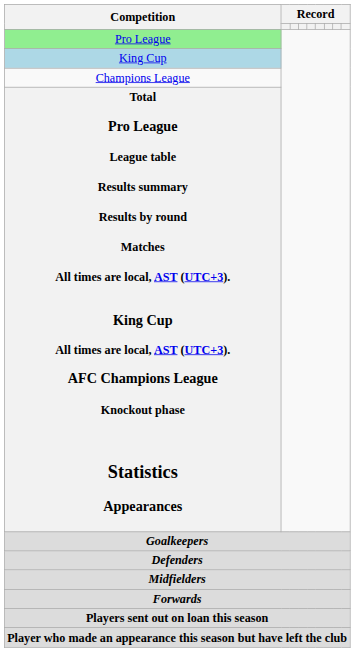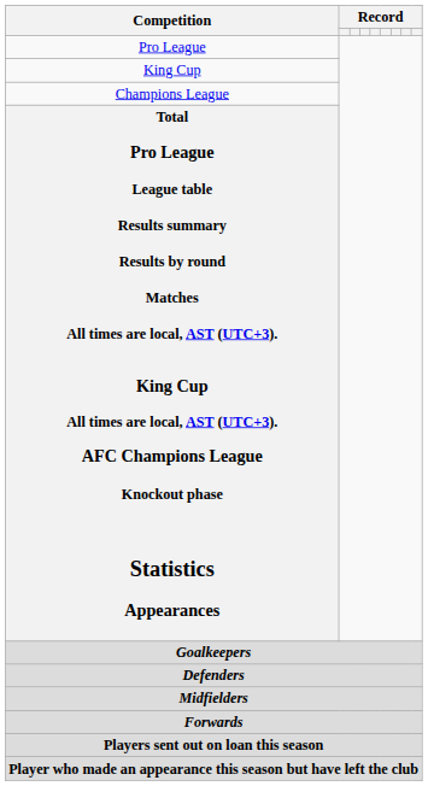Pro League | Competition: lightgreen background -> no background
King Cup | Competition: lightblue background -> no background
